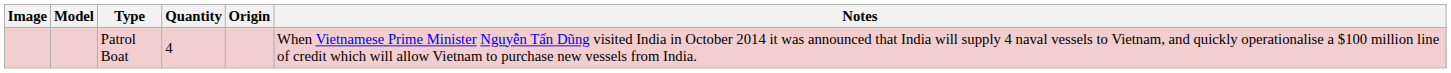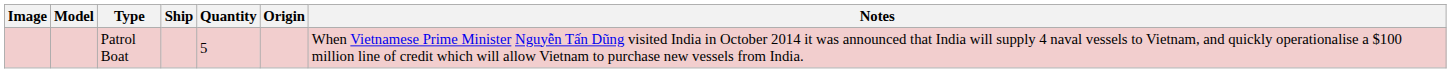+ column: Ship
Patrol Boat | Quantity: 4 -> 5
